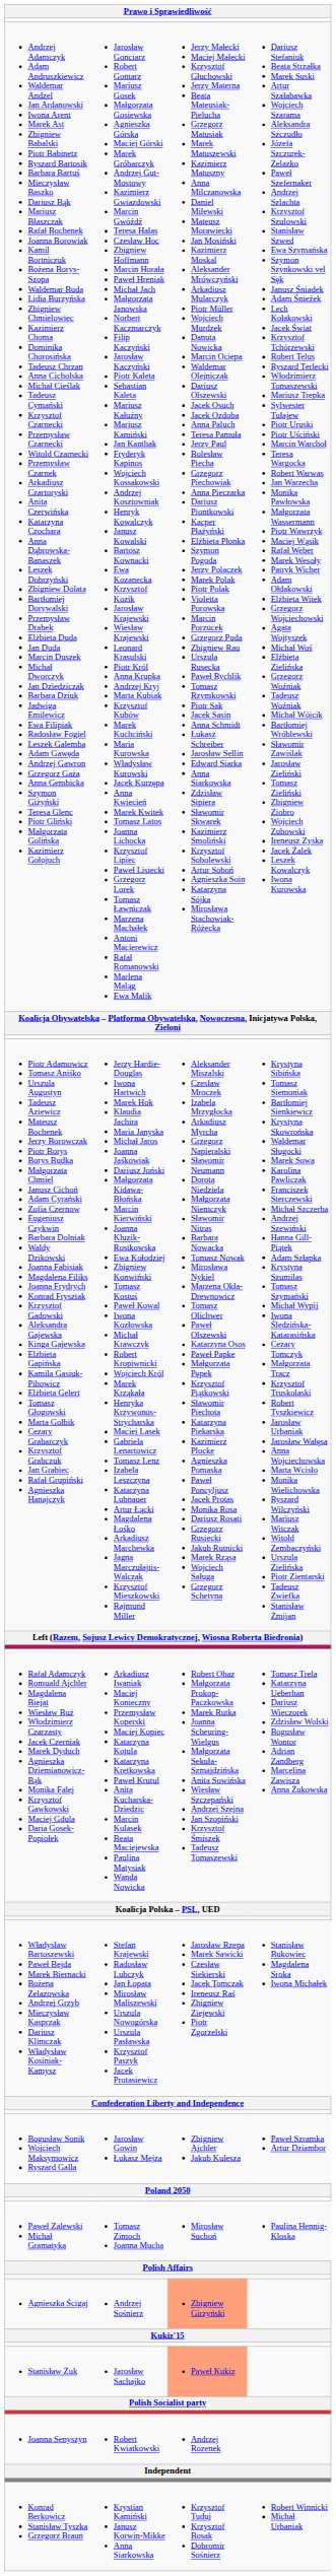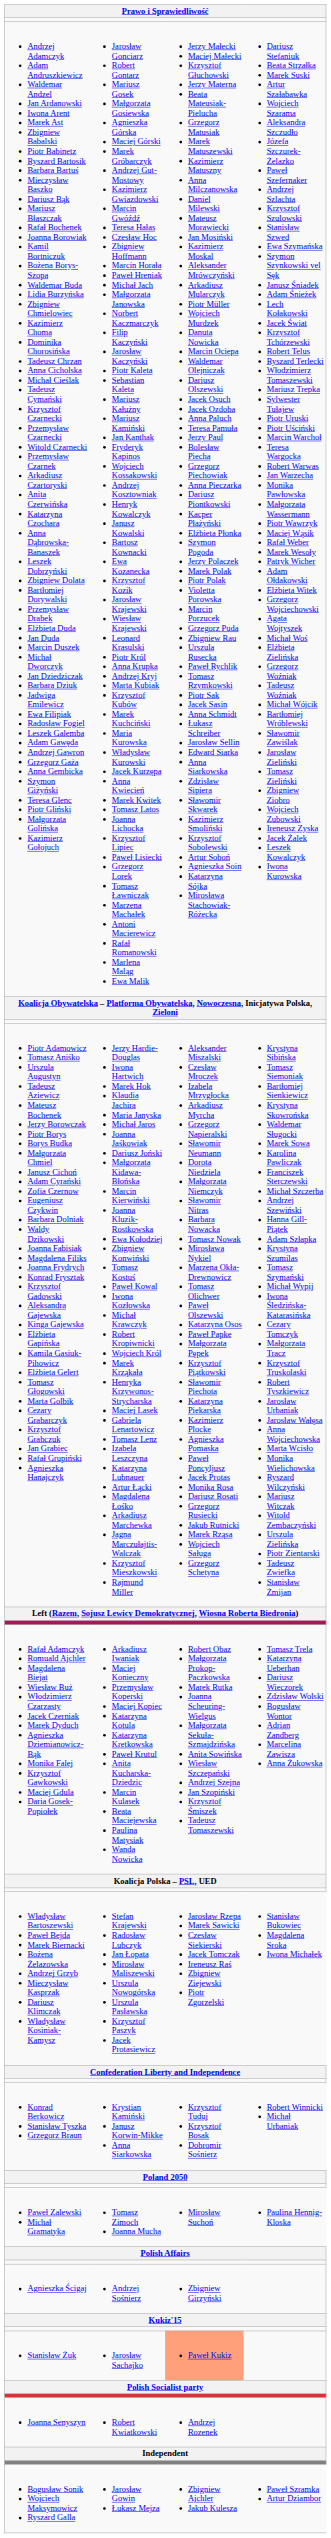rows swapped: Konrad Berkowicz Stanisław Tyszka Grzegorz Braun <-> Bogusław Sonik Wojciech Maksymowicz Ryszard Galla
Agnieszka Ścigaj | column 3: lightsalmon background -> no background
